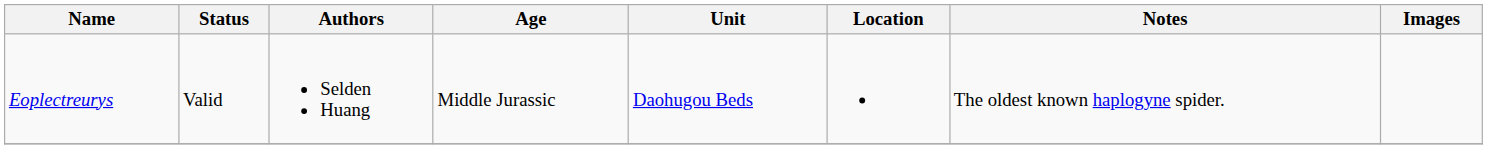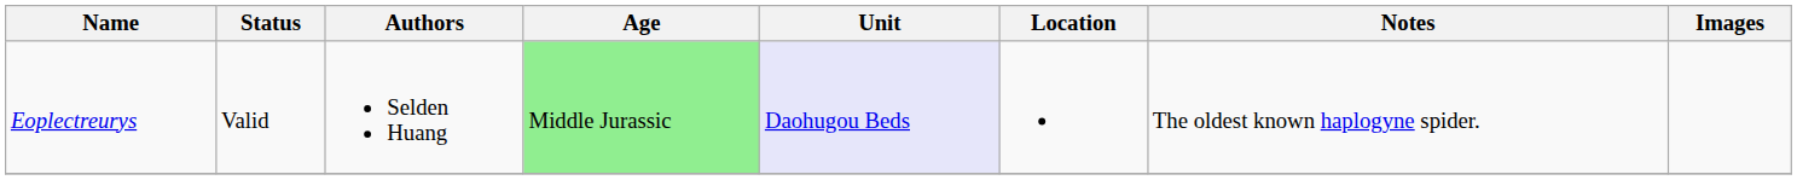Eoplectreurys | Age: no background -> lightgreen background
Eoplectreurys | Unit: no background -> lavender background
